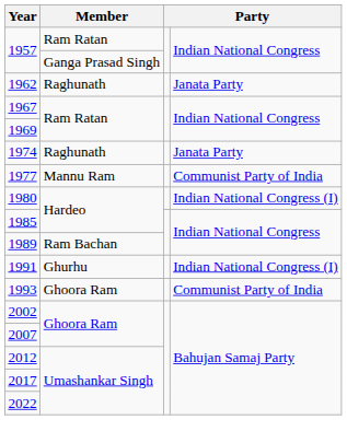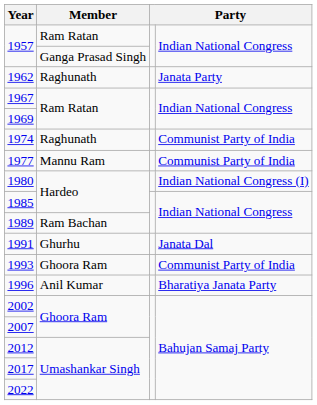1974 | column 4: Janata Party -> Communist Party of India
1991 | column 4: Indian National Congress (I) -> Janata Dal
+ row: 1996 | Anil Kumar | Bharatiya Janata Party
